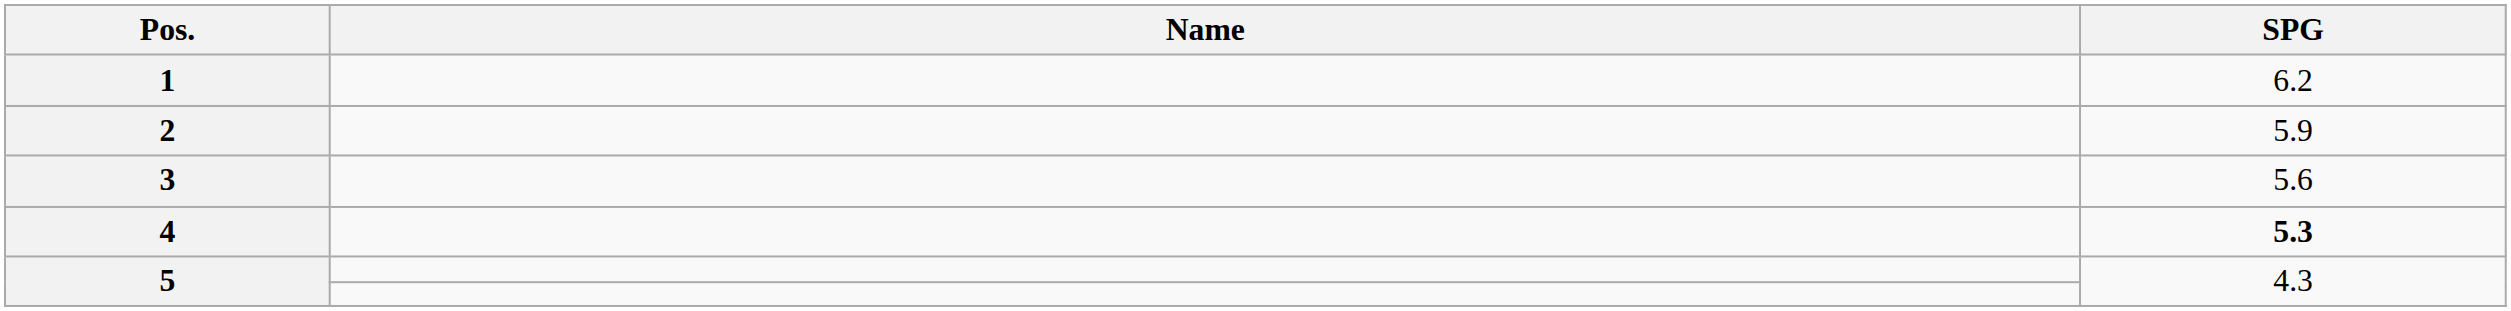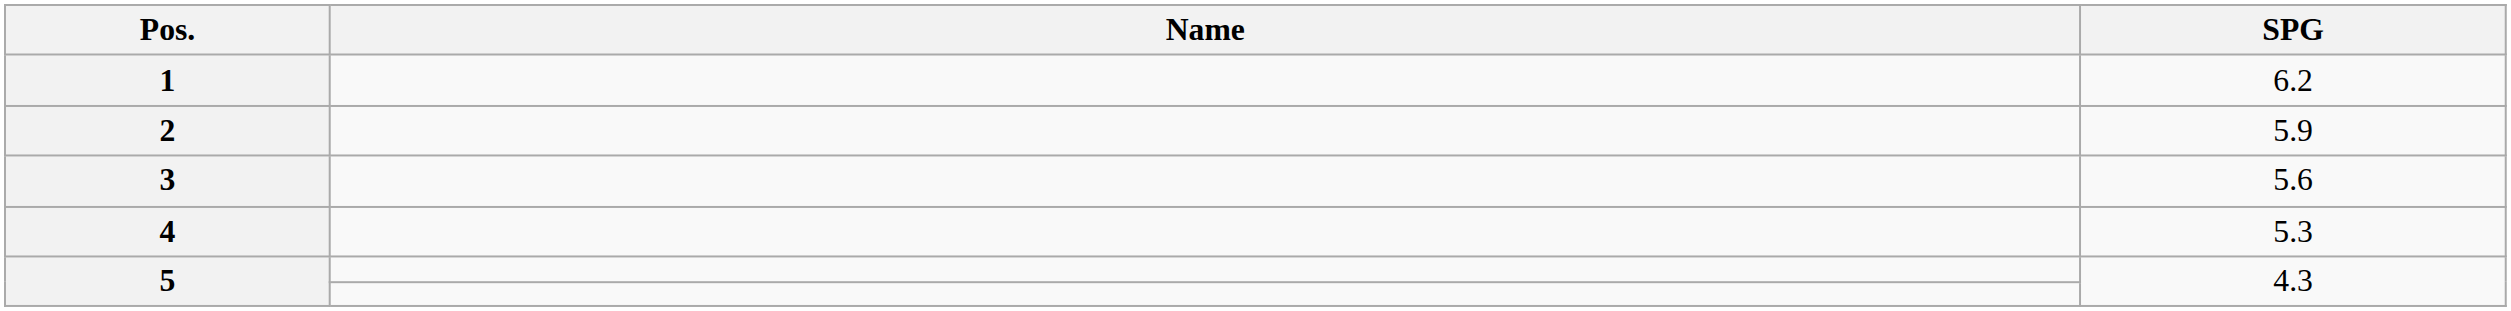4 | SPG: bold -> normal
